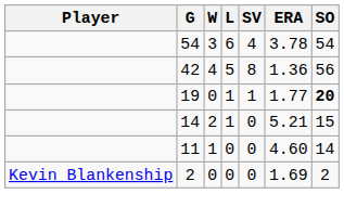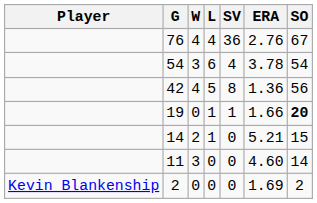+ row: 76 | 4 | 4 | 36 | 2.76 | 67
19 | ERA: 1.77 -> 1.66
11 | W: 1 -> 3
